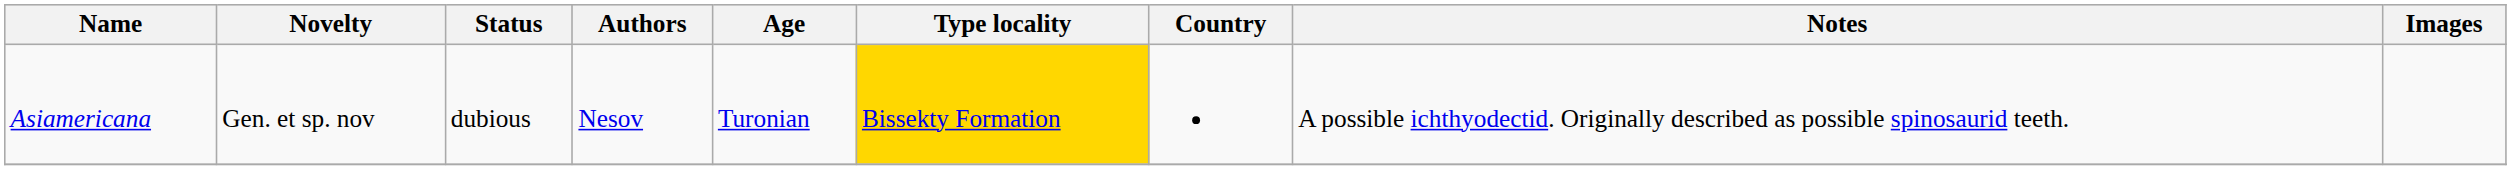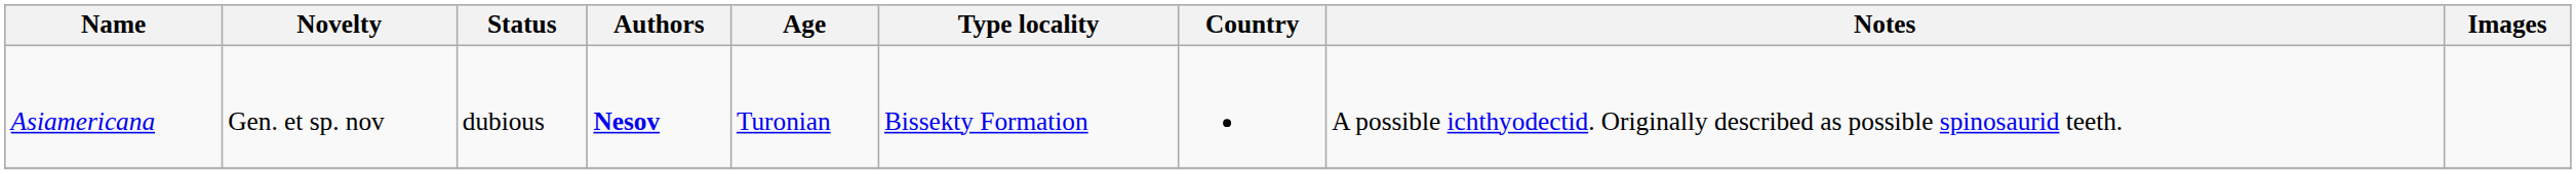Asiamericana | Authors: normal -> bold
Asiamericana | Type locality: gold background -> no background
